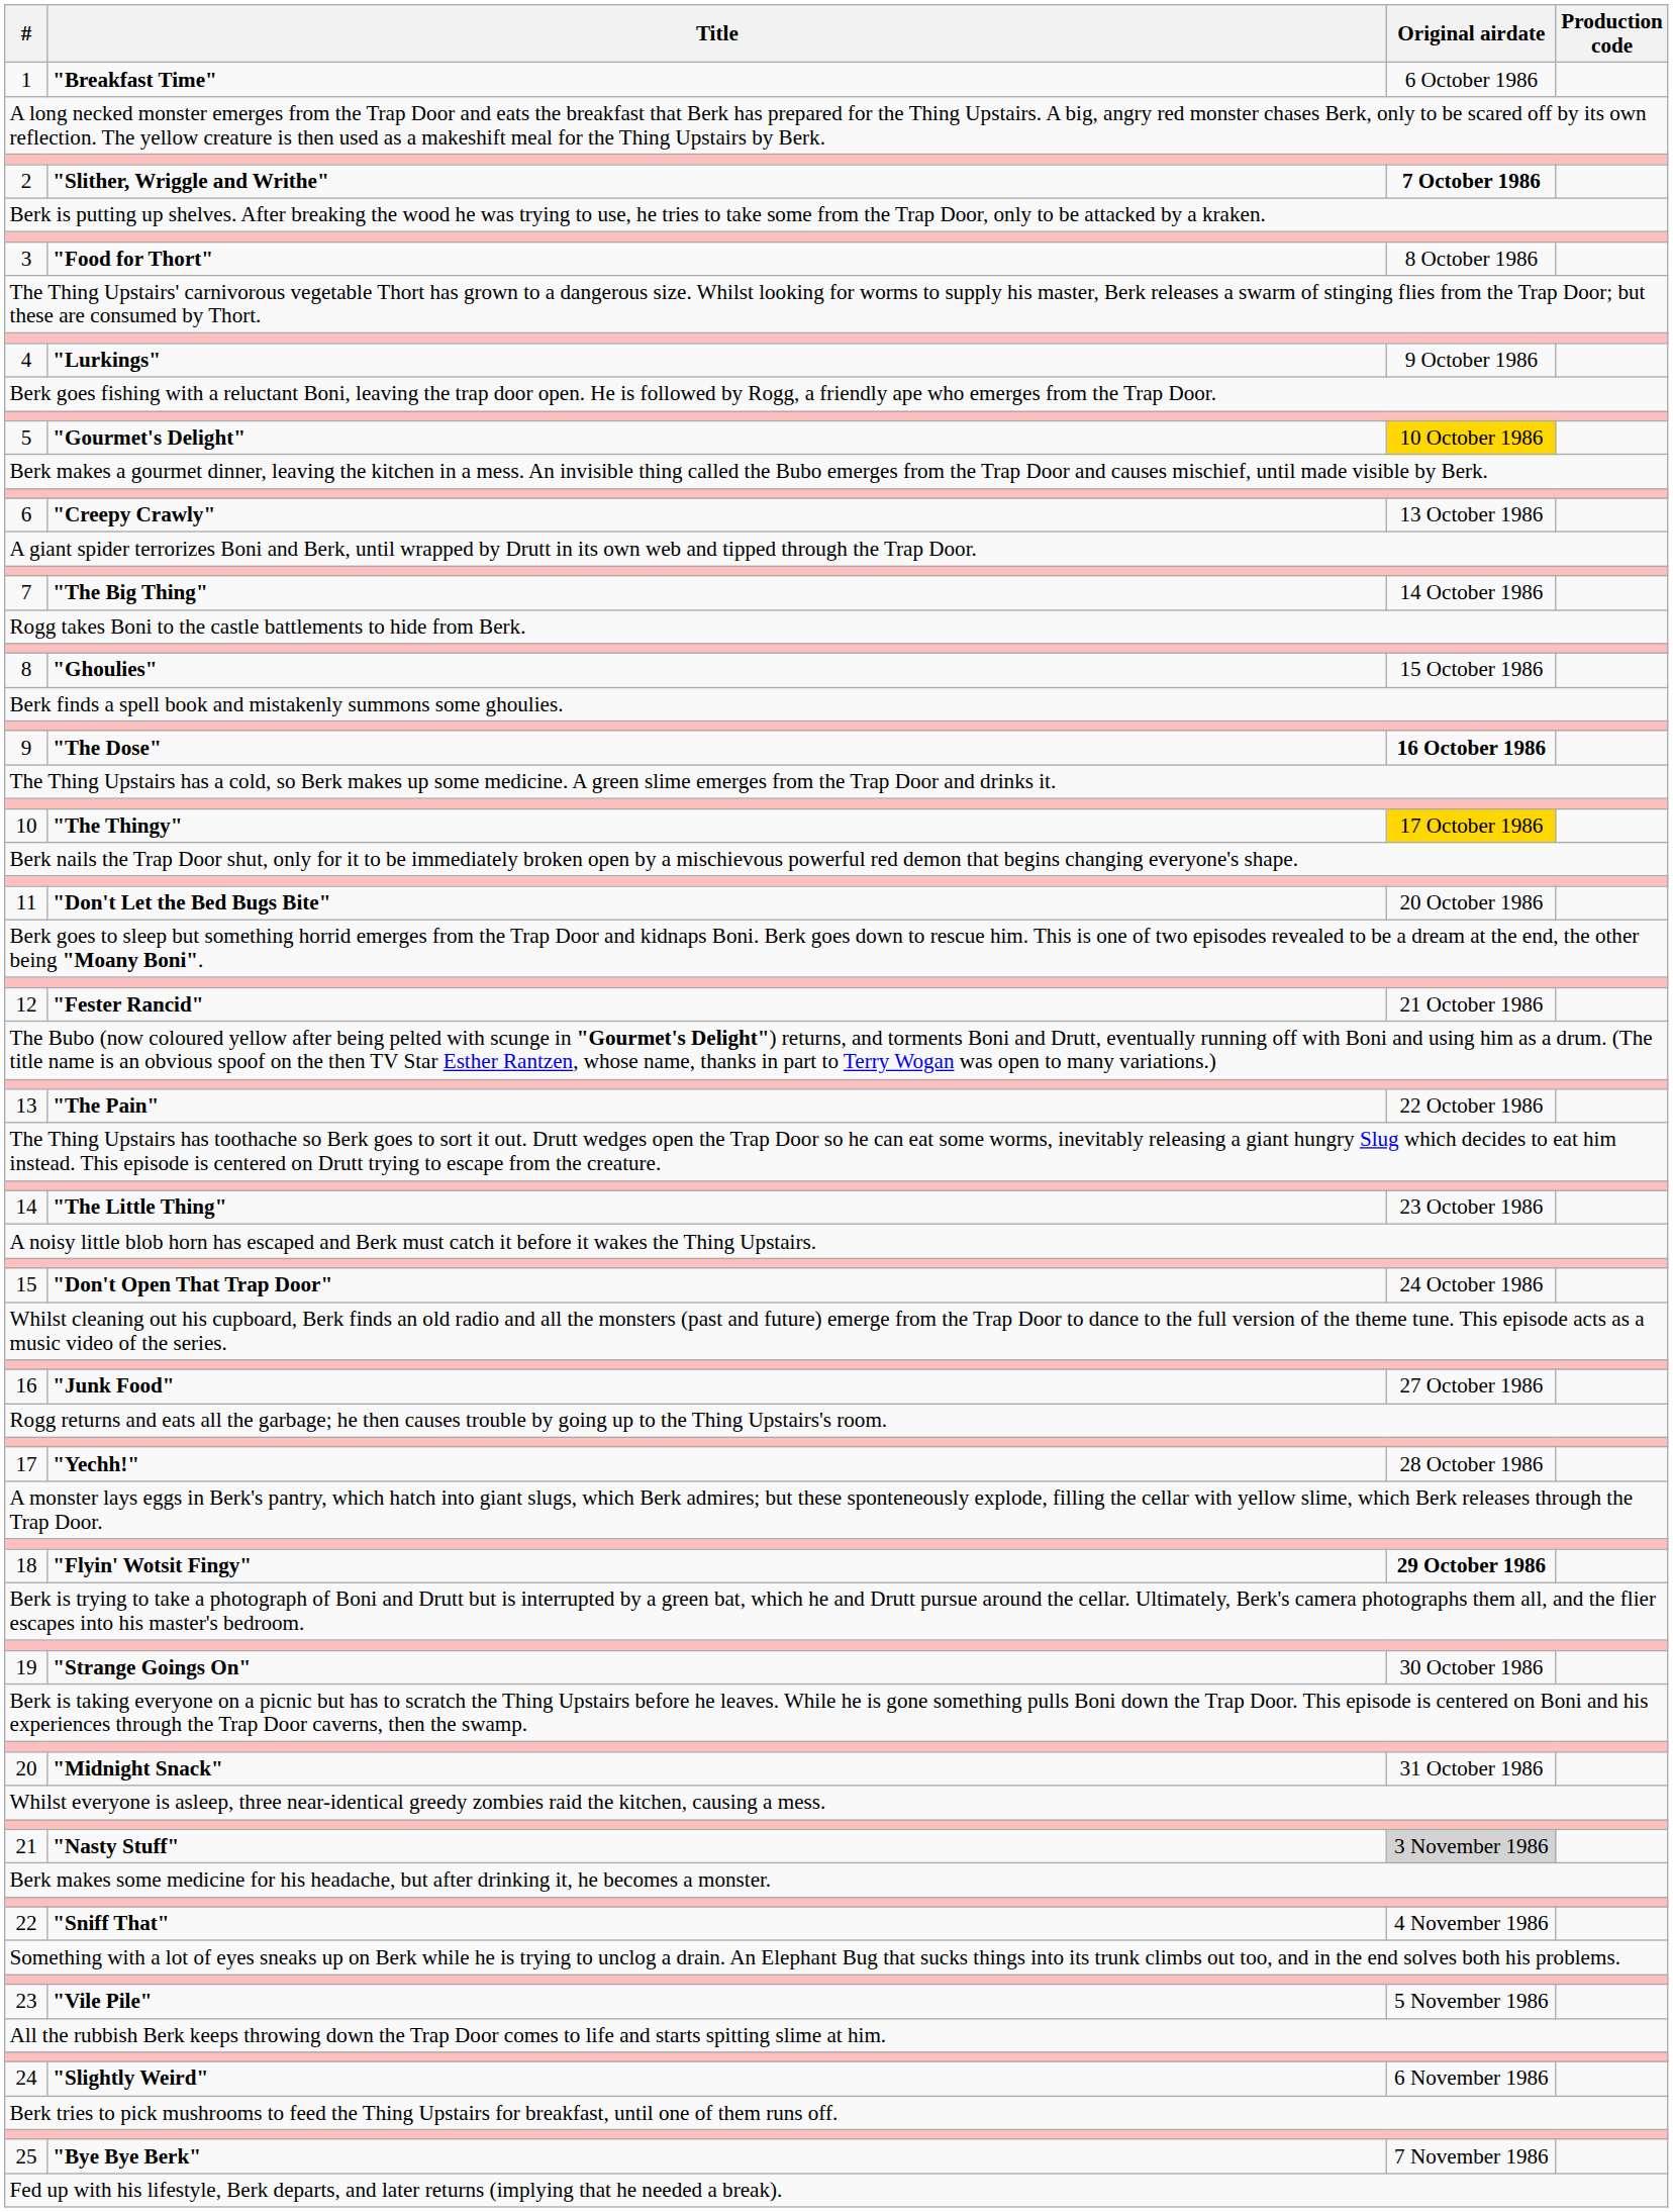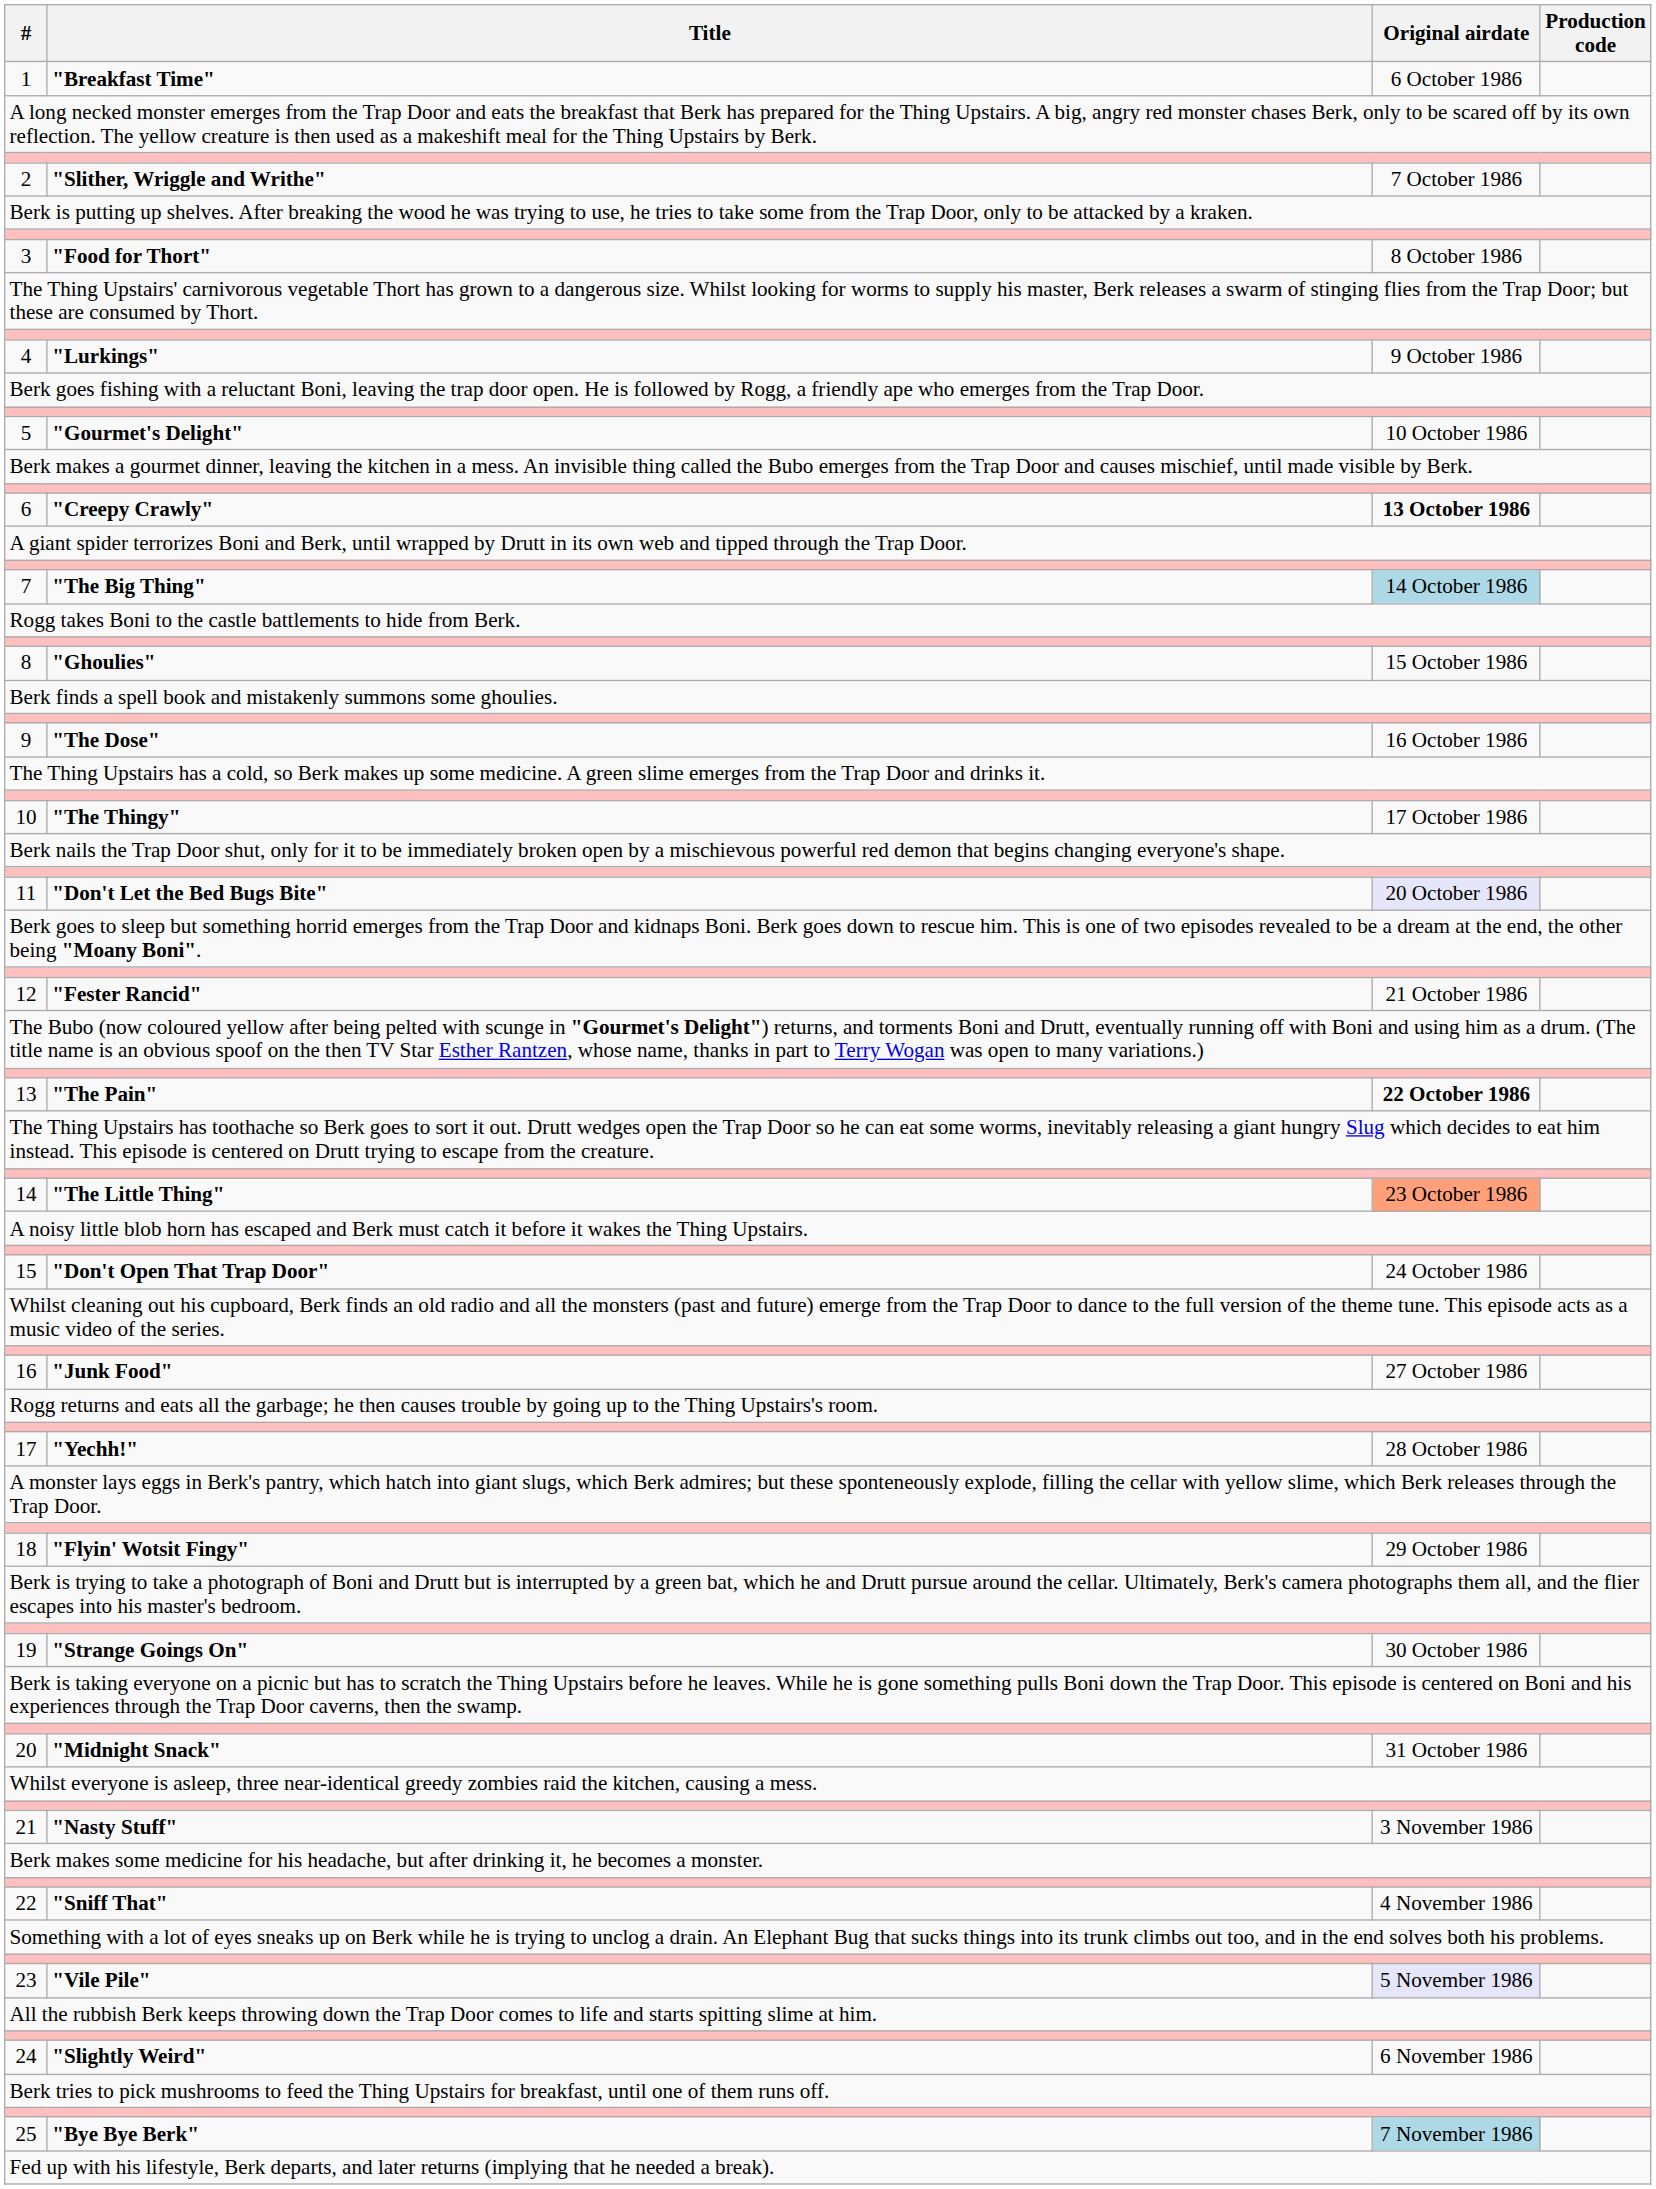2 | Original airdate: bold -> normal
5 | Original airdate: gold background -> no background
6 | Original airdate: normal -> bold
7 | Original airdate: no background -> lightblue background
9 | Original airdate: bold -> normal
10 | Original airdate: gold background -> no background
11 | Original airdate: no background -> lavender background
13 | Original airdate: normal -> bold
14 | Original airdate: no background -> lightsalmon background
18 | Original airdate: bold -> normal
21 | Original airdate: lightgrey background -> no background
23 | Original airdate: no background -> lavender background
25 | Original airdate: no background -> lightblue background
